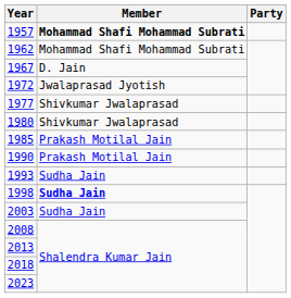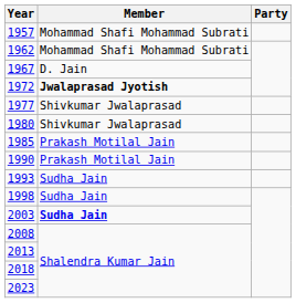1957 | Member: bold -> normal
1972 | Member: normal -> bold
1998 | Member: bold -> normal
2003 | Member: normal -> bold
